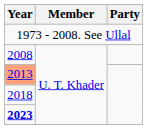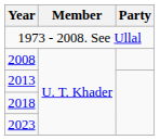2013 | Year: lightsalmon background -> no background
2023 | Year: bold -> normal
